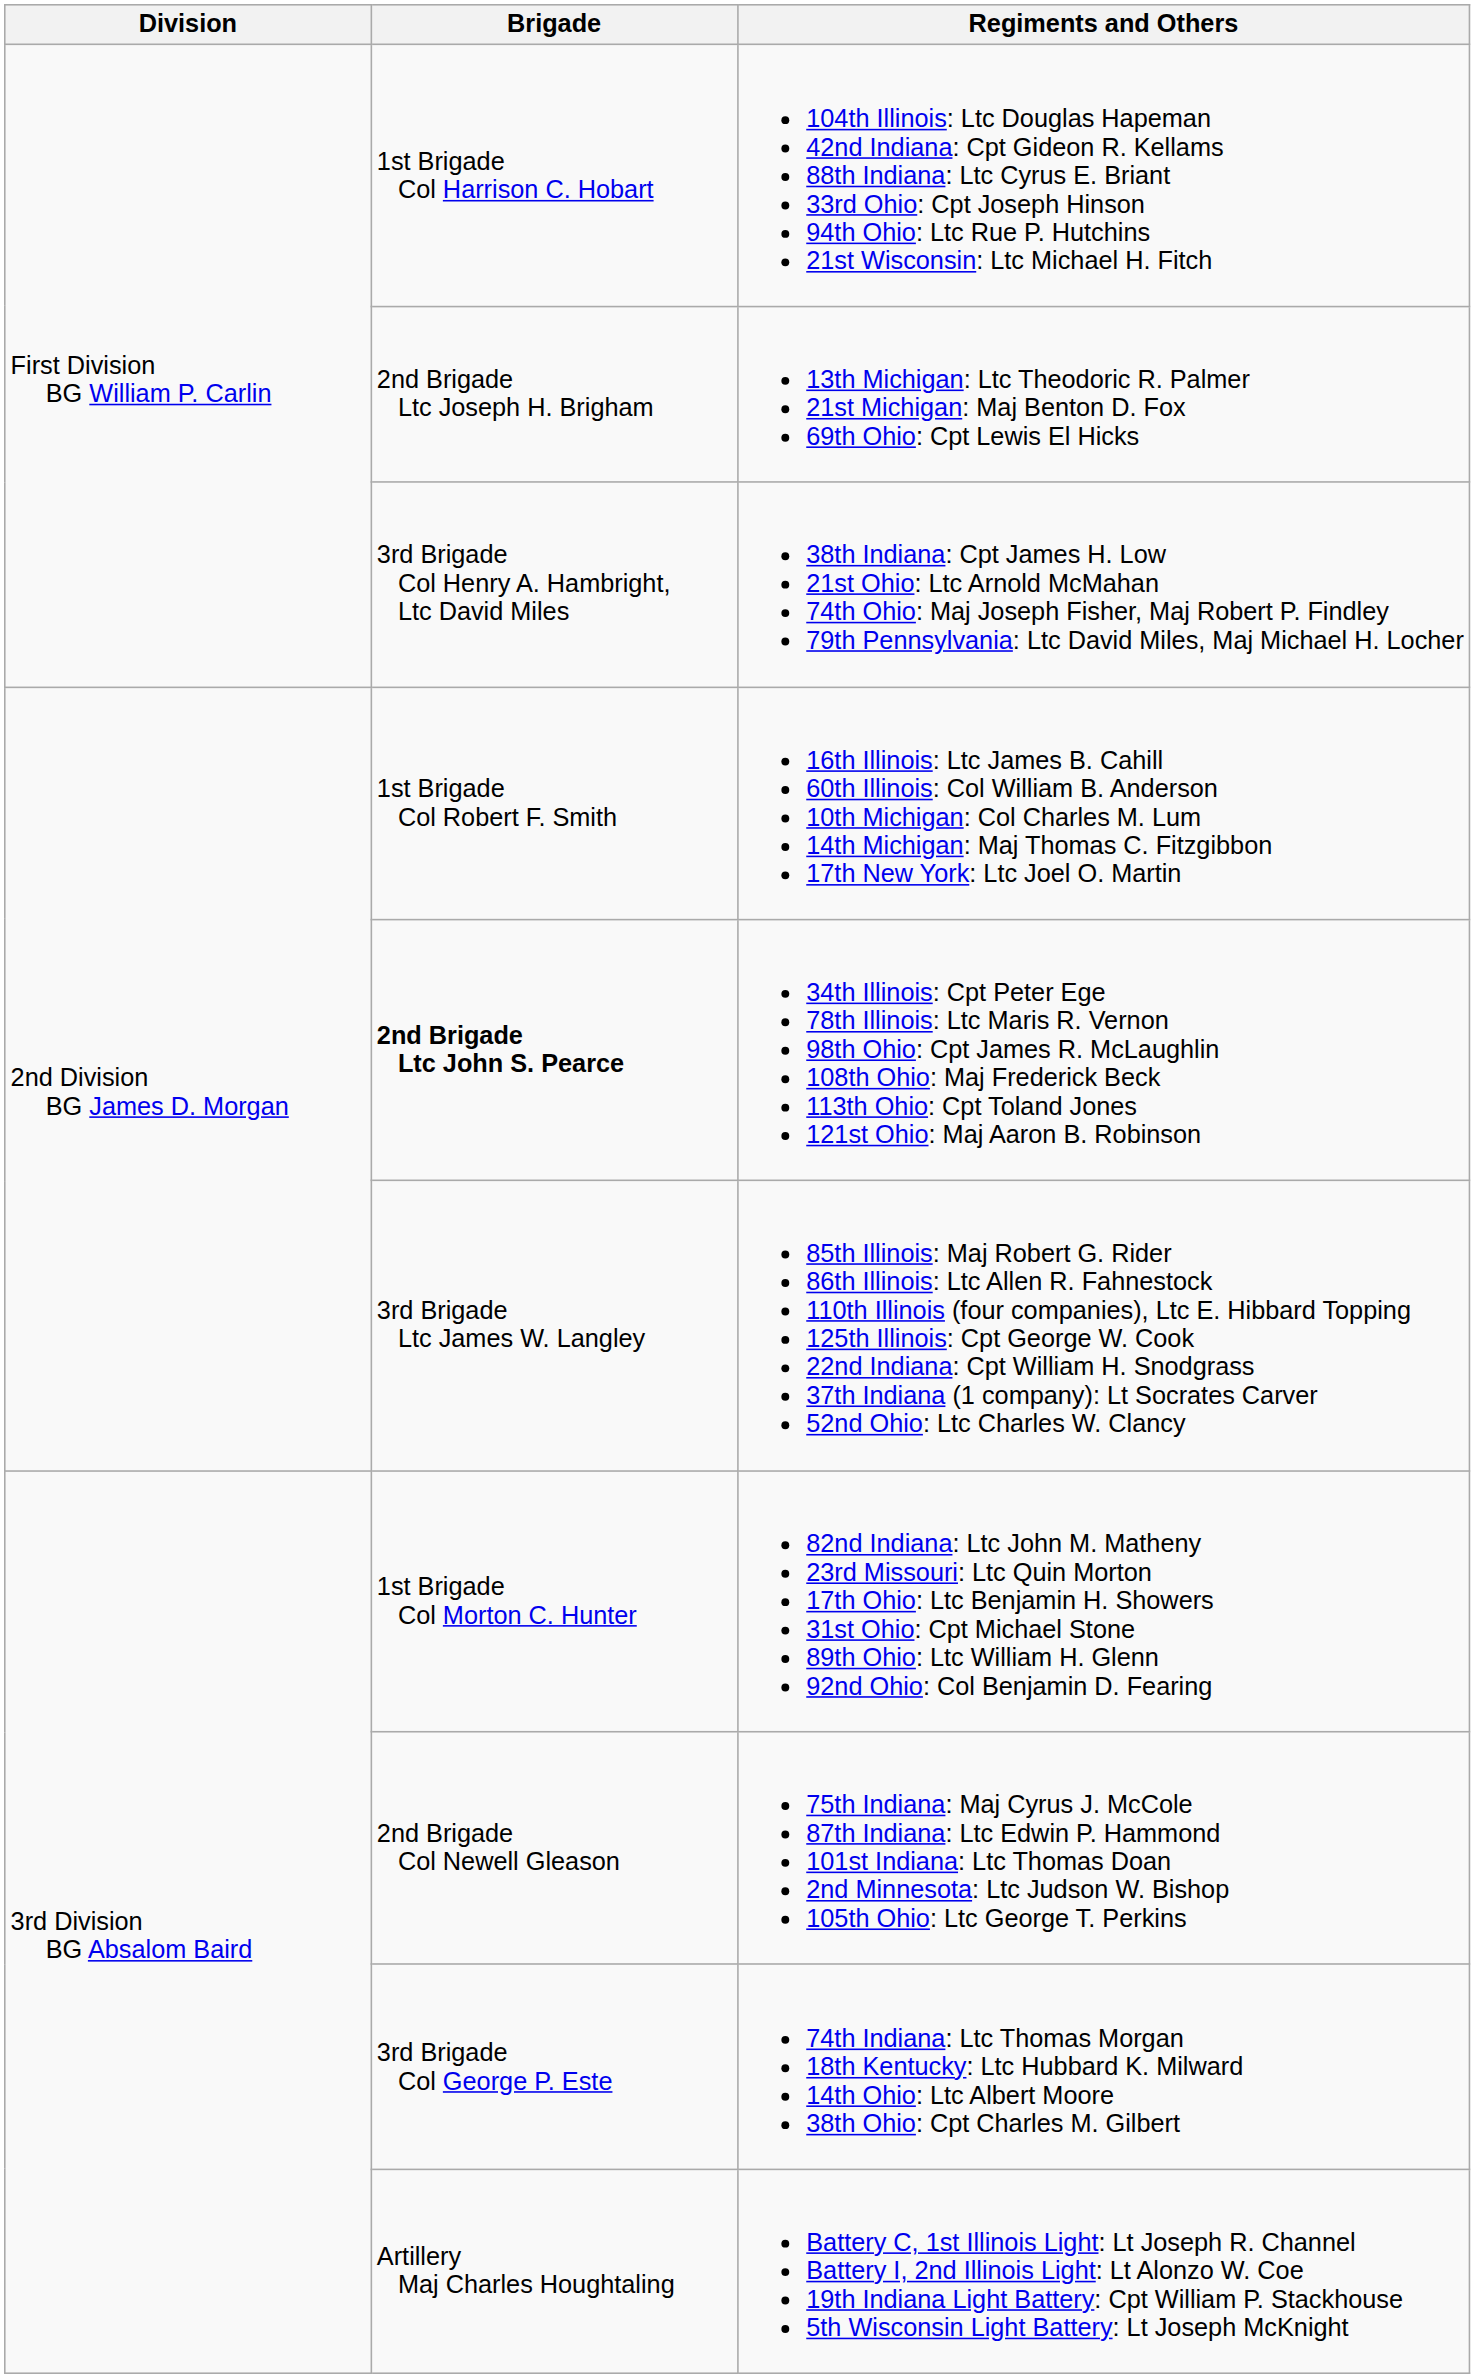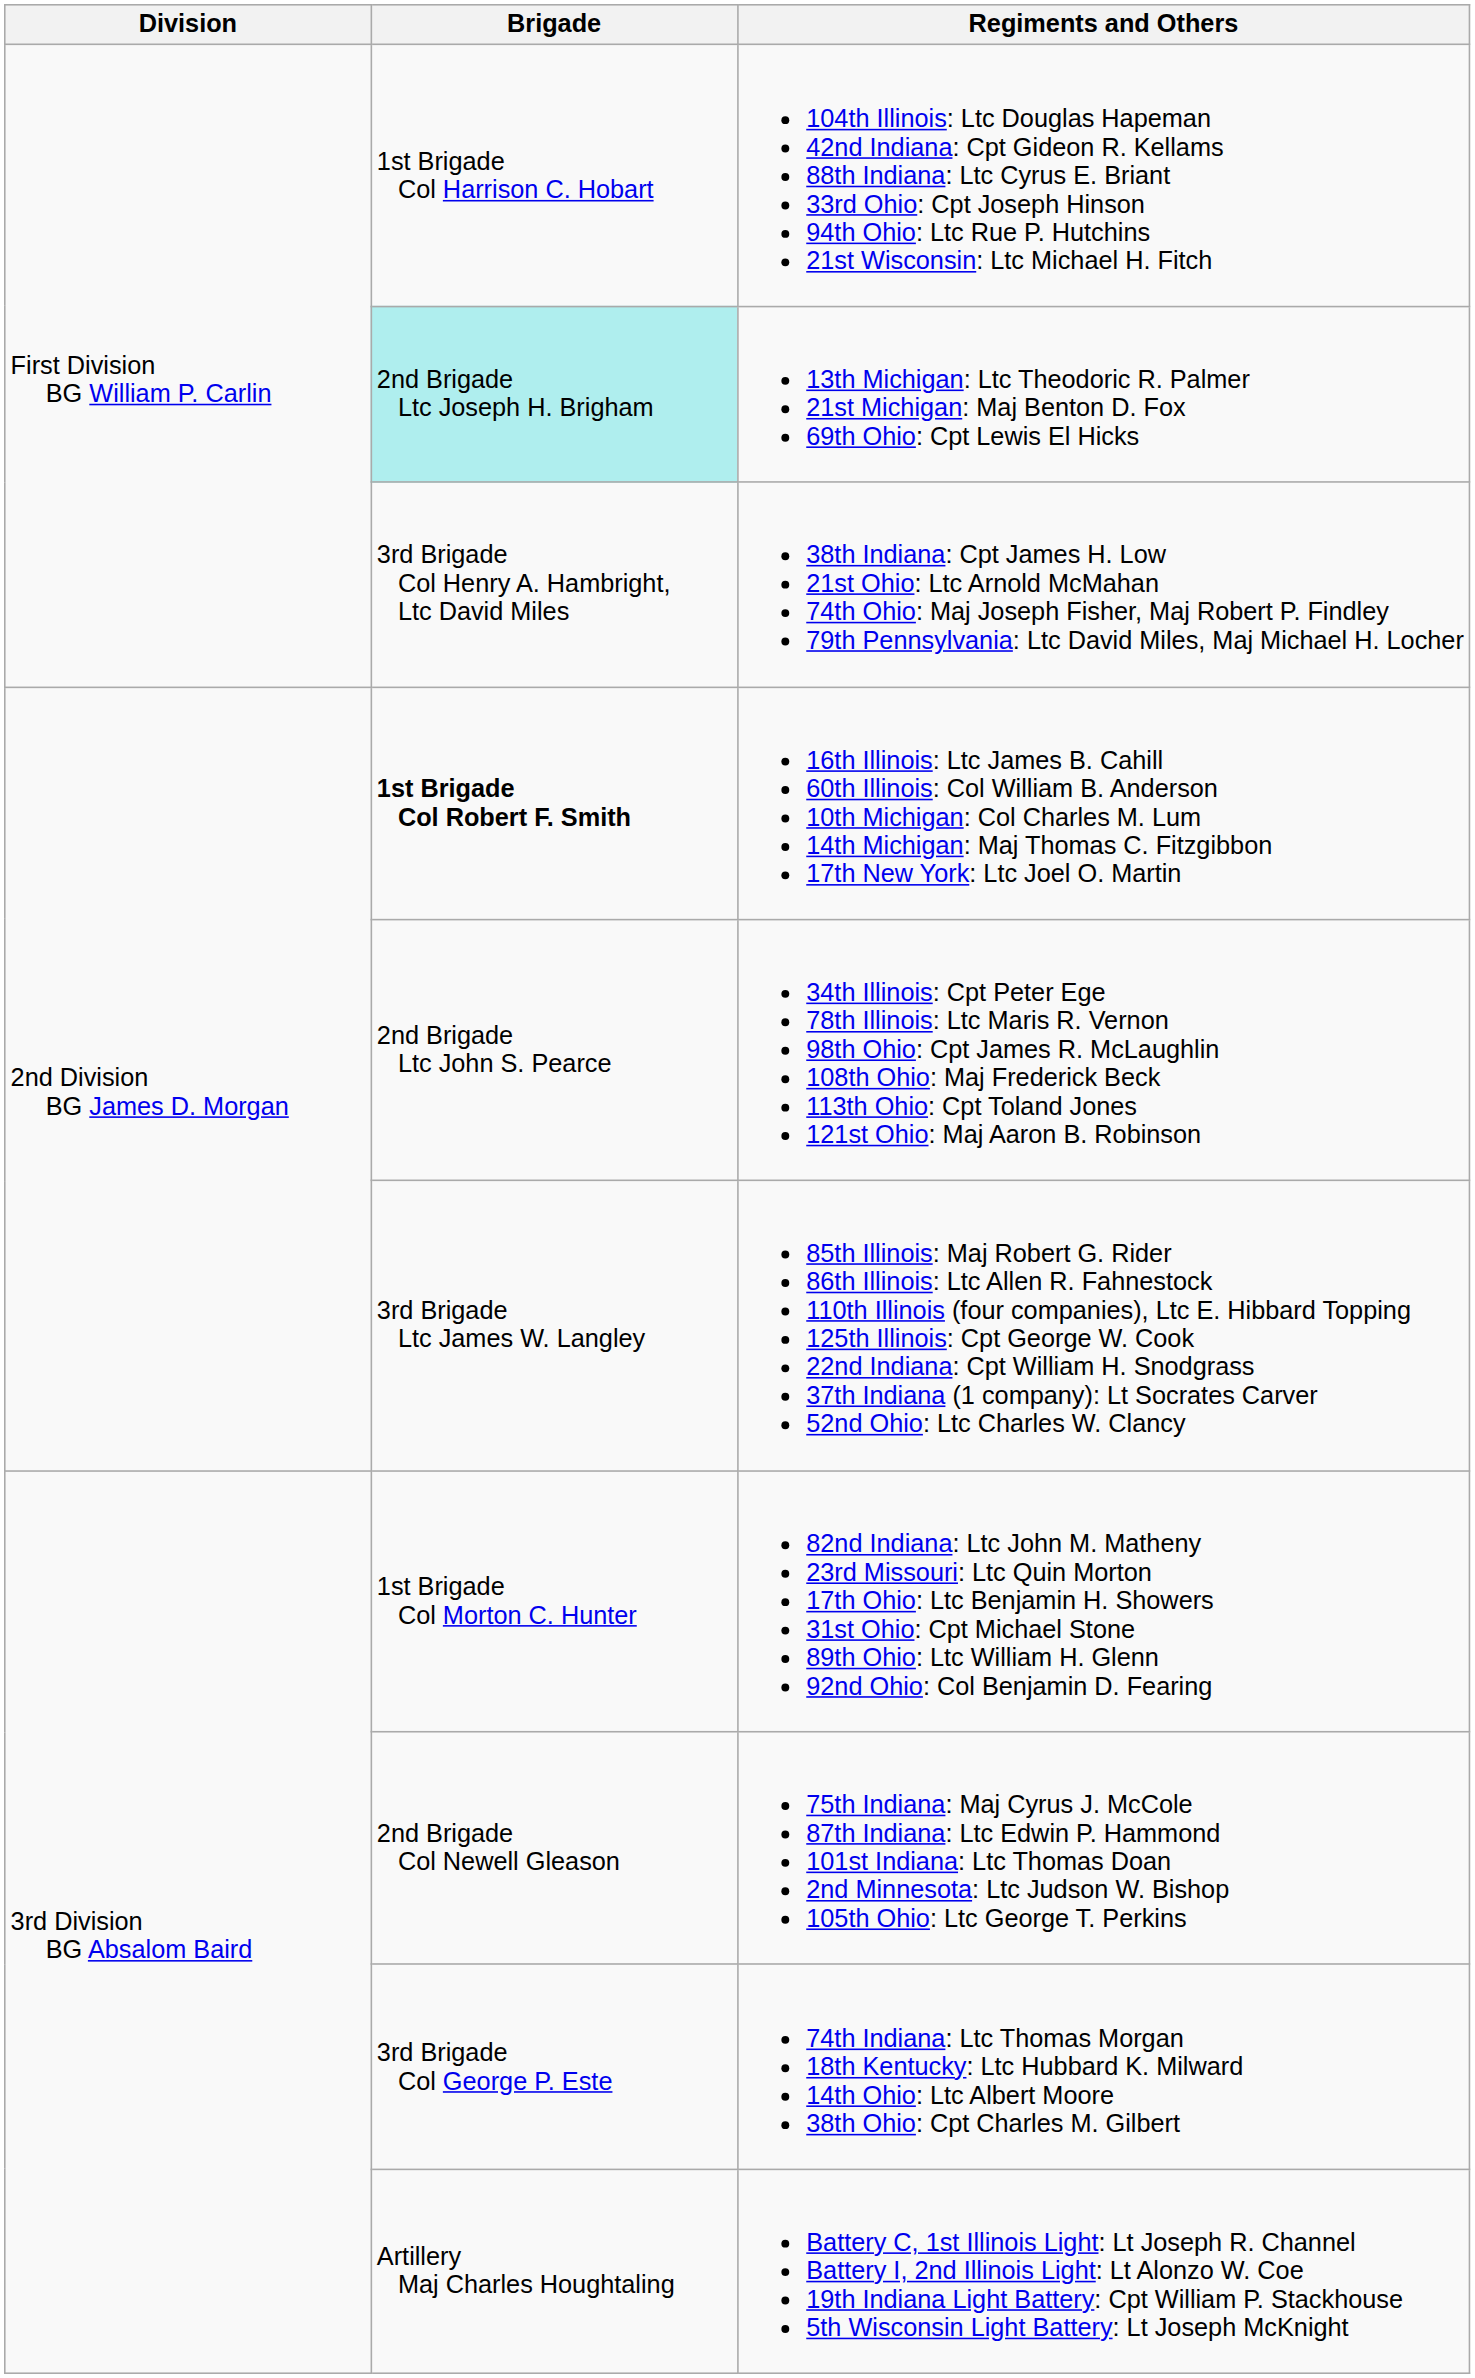2nd Brigade Ltc Joseph H. Brigham | Brigade: no background -> paleturquoise background
1st Brigade Col Robert F. Smith | Brigade: normal -> bold
2nd Brigade Ltc John S. Pearce | Brigade: bold -> normal
